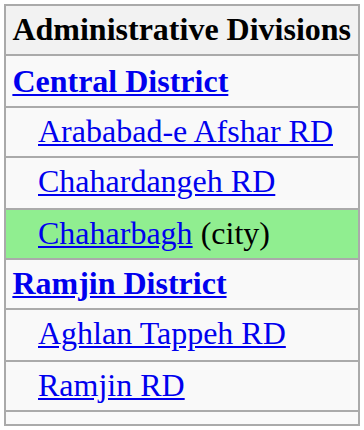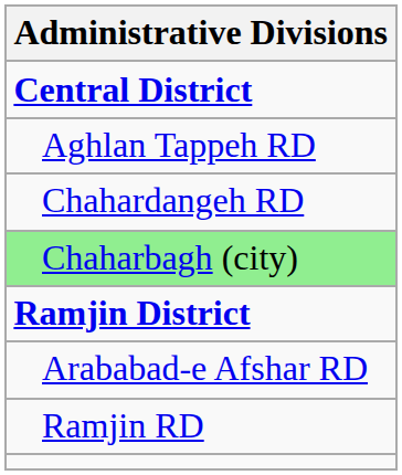row 3 | column 1: Arababad-e Afshar RD -> Aghlan Tappeh RD
row 7 | column 1: Aghlan Tappeh RD -> Arababad-e Afshar RD
